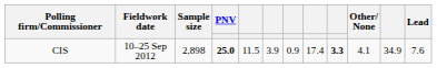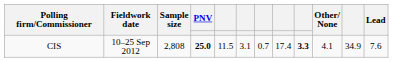CIS | Sample size: 2,898 -> 2,808
CIS | column 6: 3.9 -> 3.1
CIS | column 7: 0.9 -> 0.7
